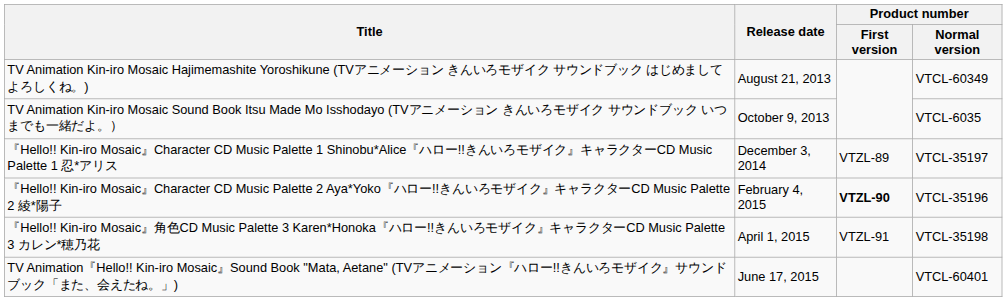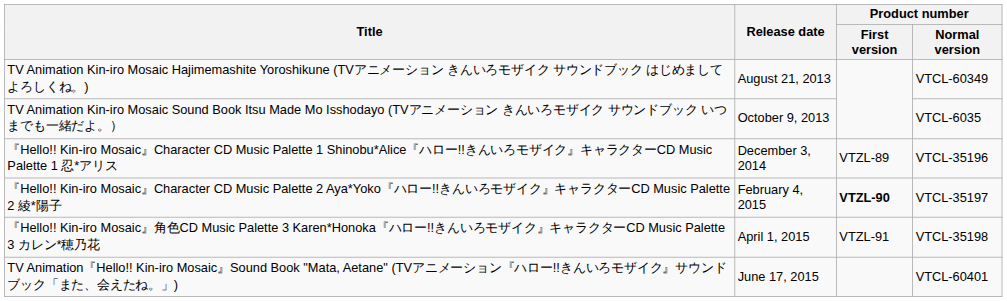row 5 | Product number / Normal version: VTCL-35197 -> VTCL-35196
row 6 | Product number / Normal version: VTCL-35196 -> VTCL-35197
